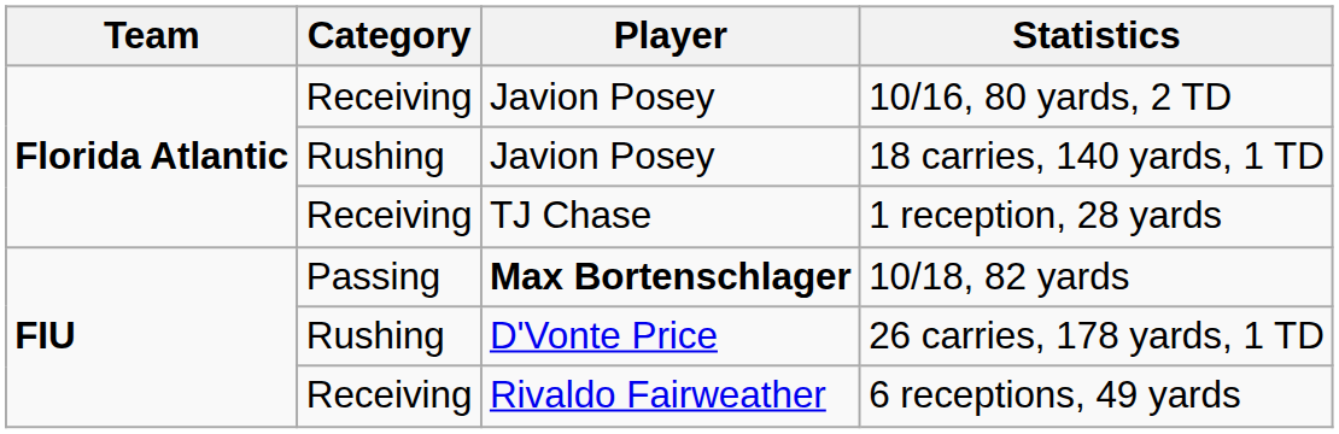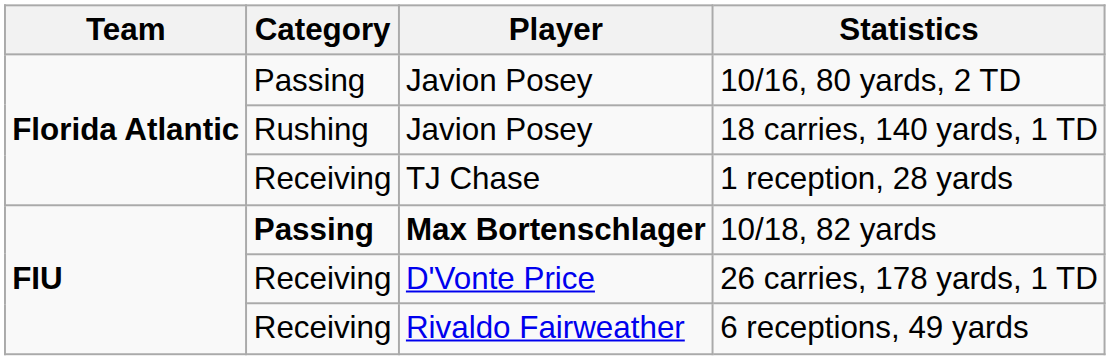10/16, 80 yards, 2 TD | Category: Receiving -> Passing
10/18, 82 yards | Category: normal -> bold
26 carries, 178 yards, 1 TD | Category: Rushing -> Receiving
